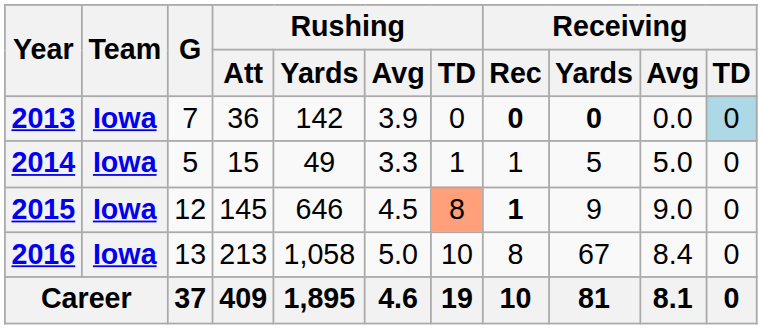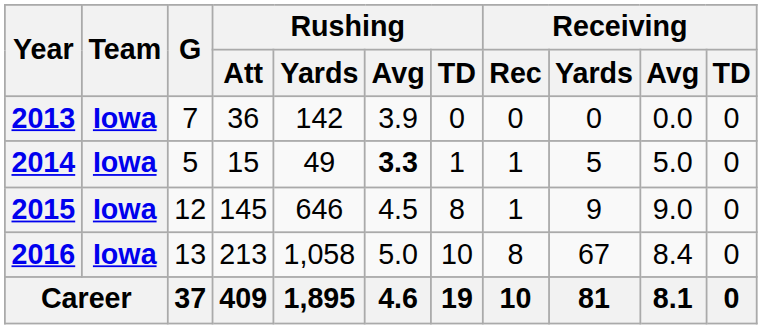2013 | Receiving / Rec: bold -> normal
2013 | Receiving / Yards: bold -> normal
2013 | Receiving / TD: lightblue background -> no background
2014 | Rushing / Avg: normal -> bold
2015 | Rushing / TD: lightsalmon background -> no background
2015 | Receiving / Rec: bold -> normal
